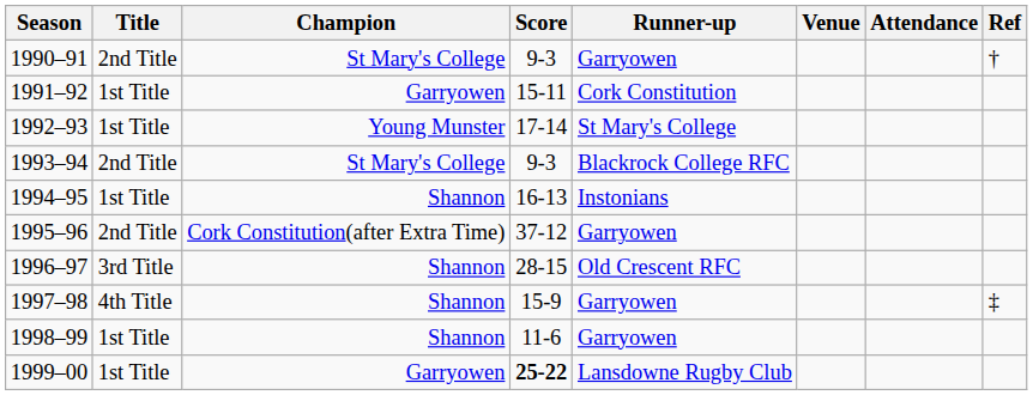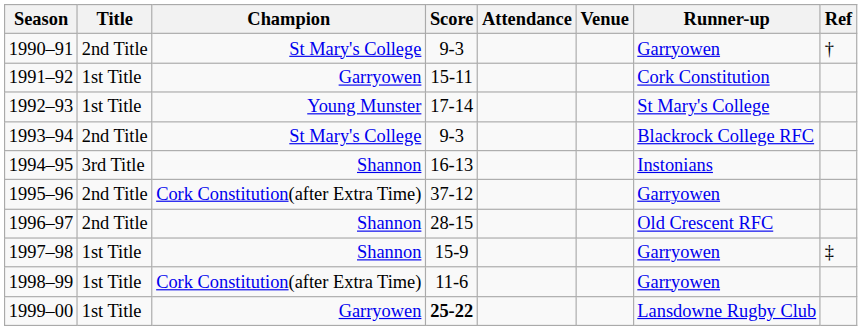columns swapped: Runner-up <-> Attendance
1994–95 | Title: 1st Title -> 3rd Title
1996–97 | Title: 3rd Title -> 2nd Title
1997–98 | Title: 4th Title -> 1st Title
1998–99 | Champion: Shannon -> Cork Constitution(after Extra Time)
